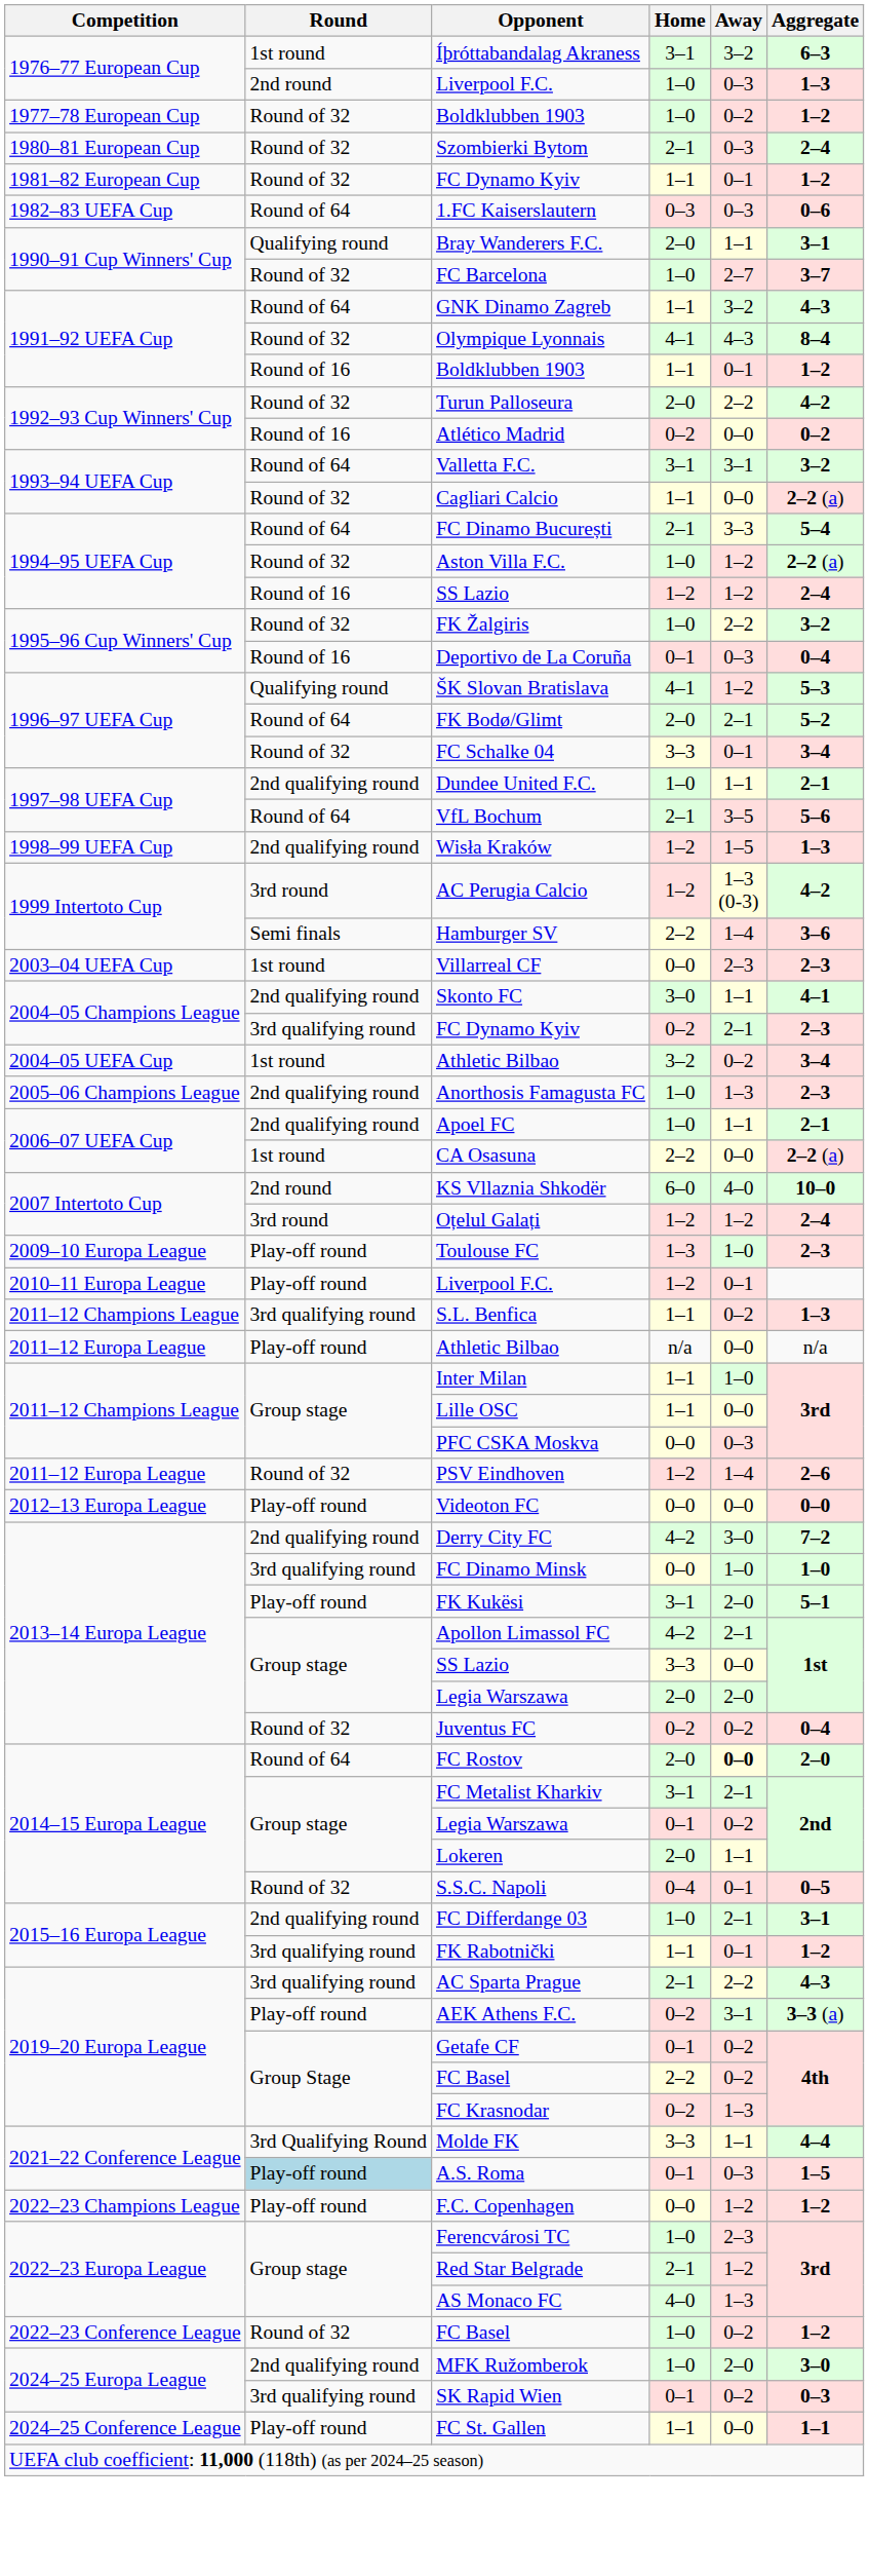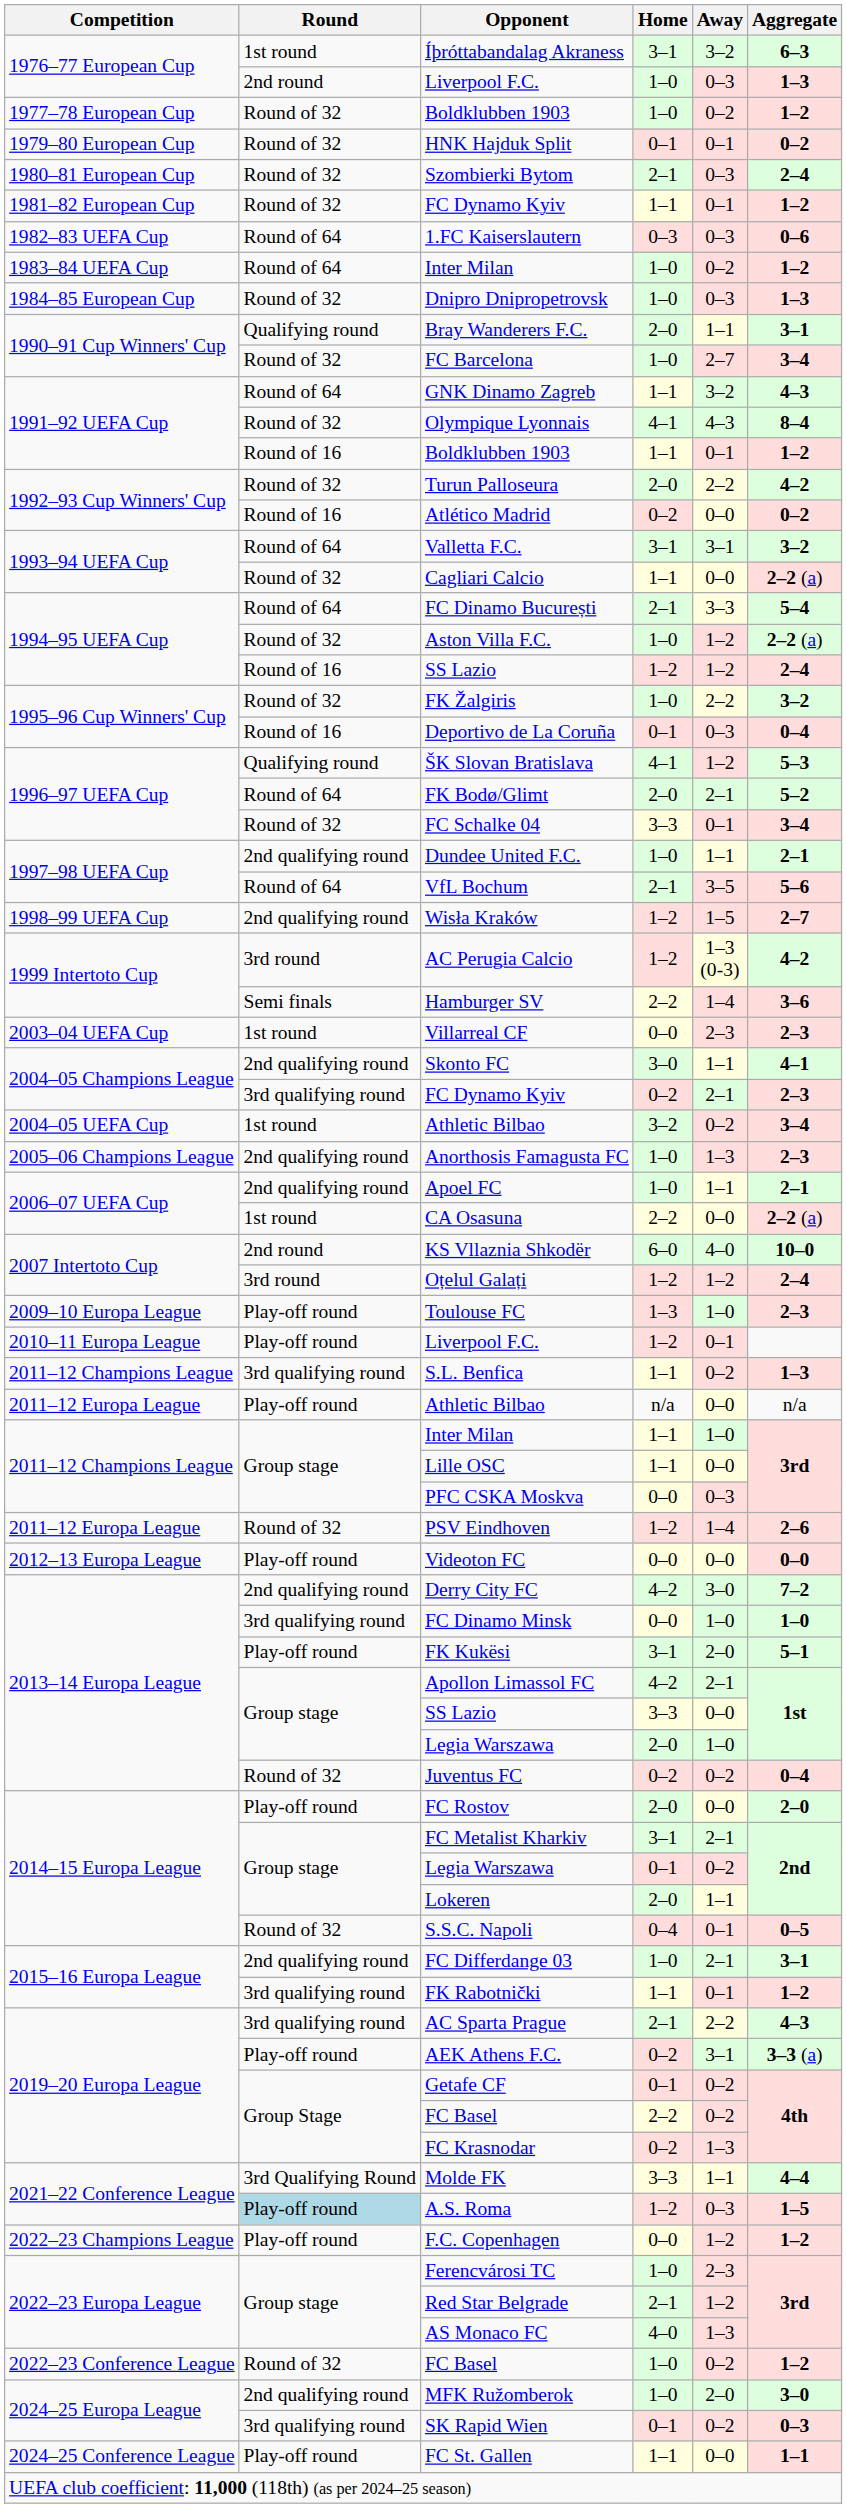+ row: 1979–80 European Cup | Round of 32 | HNK Hajduk Split | 0–1 | 0–1 | 0–2
+ row: 1983–84 UEFA Cup | Round of 64 | Inter Milan | 1–0 | 0–2 | 1–2
+ row: 1984–85 European Cup | Round of 32 | Dnipro Dnipropetrovsk | 1–0 | 0–3 | 1–3
FC Barcelona | Aggregate: 3–7 -> 3–4
Wisła Kraków | Aggregate: 1–3 -> 2–7
2013–14 Europa League / Legia Warszawa | Away: 2–0 -> 1–0
FC Rostov | Round: Round of 64 -> Play-off round
FC Rostov | Away: bold -> normal
A.S. Roma | Home: 0–1 -> 1–2
